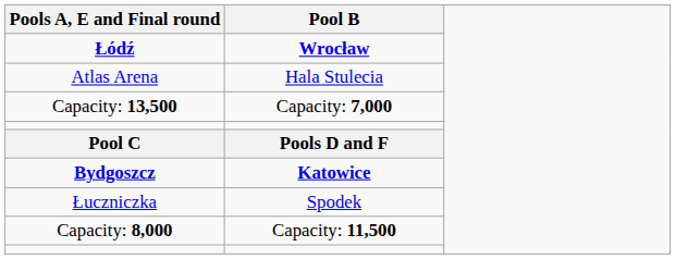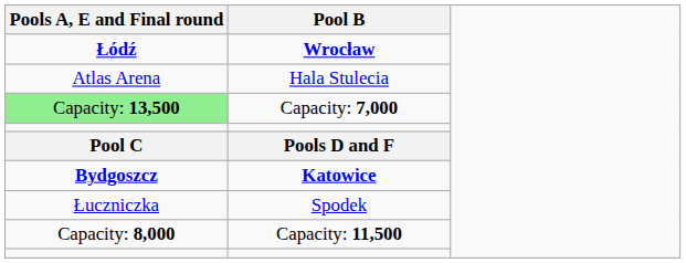Capacity: 13,500 | Pools A, E and Final round: no background -> lightgreen background
